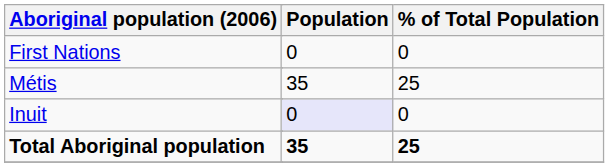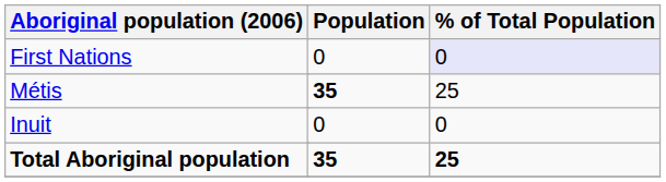First Nations | % of Total Population: no background -> lavender background
Métis | Population: normal -> bold
Inuit | Population: lavender background -> no background
